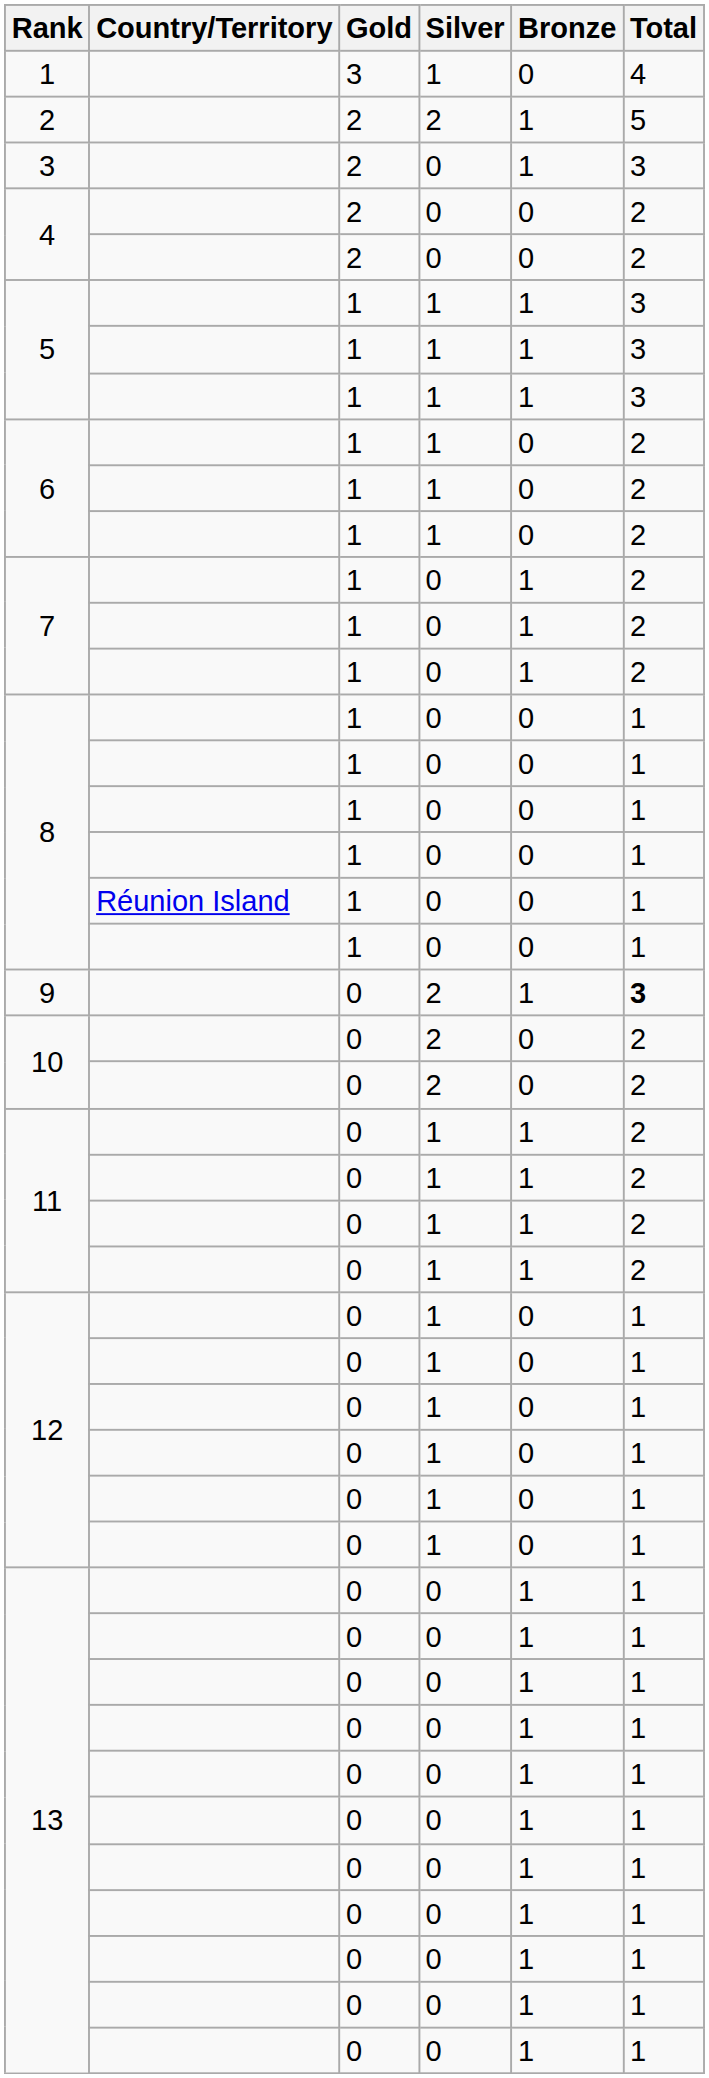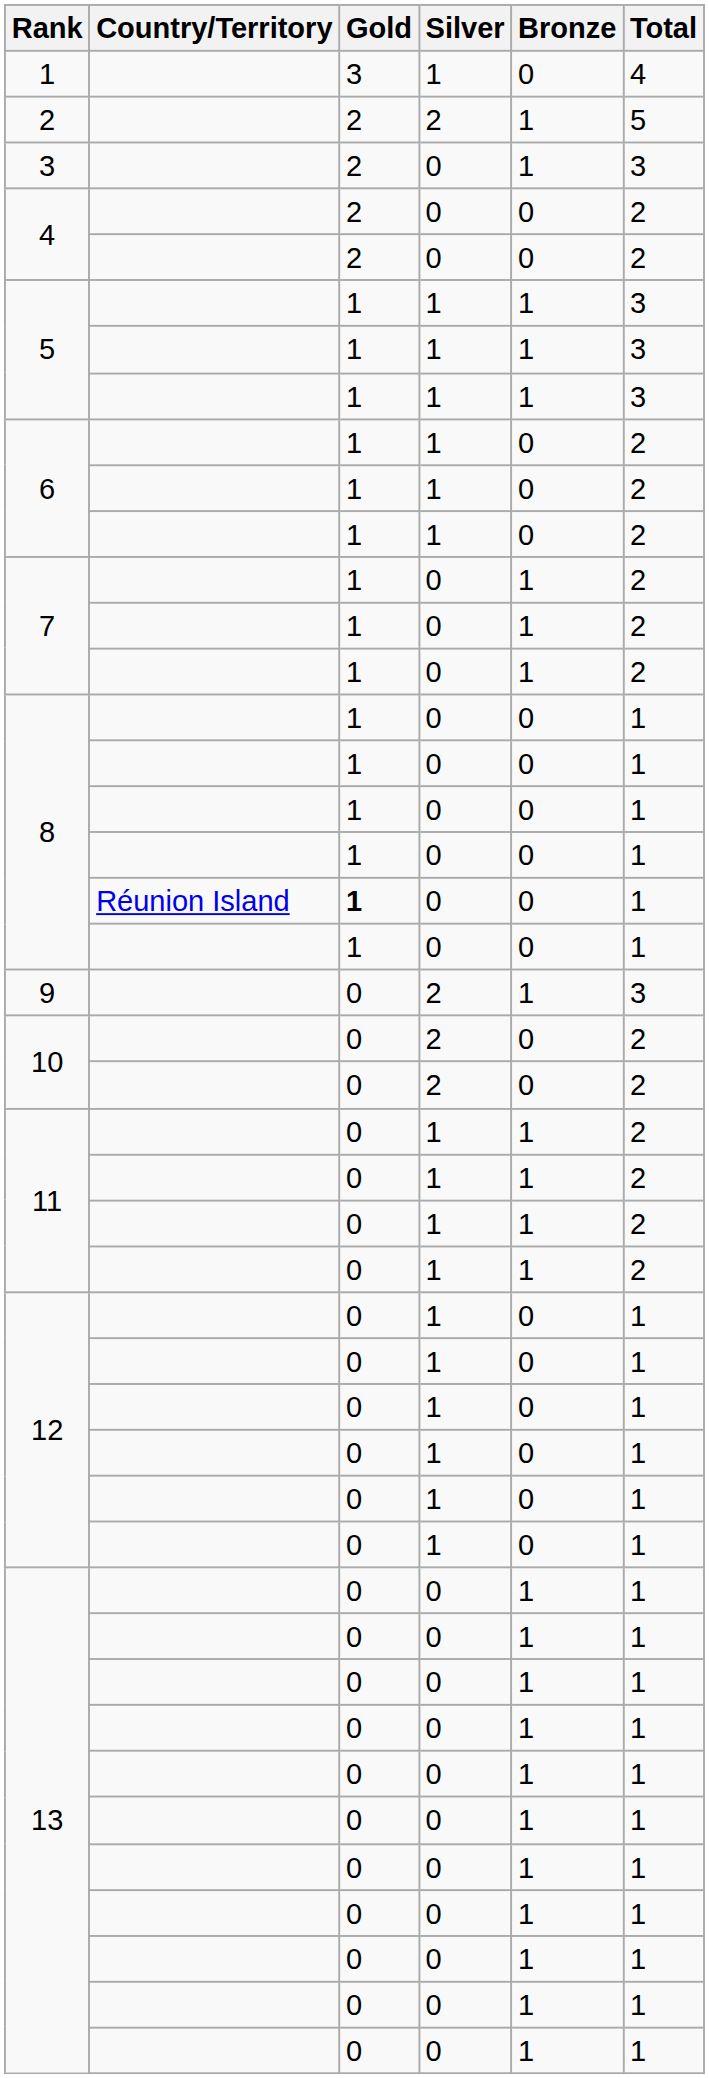8 / Réunion Island | Gold: normal -> bold
9 | Total: bold -> normal
